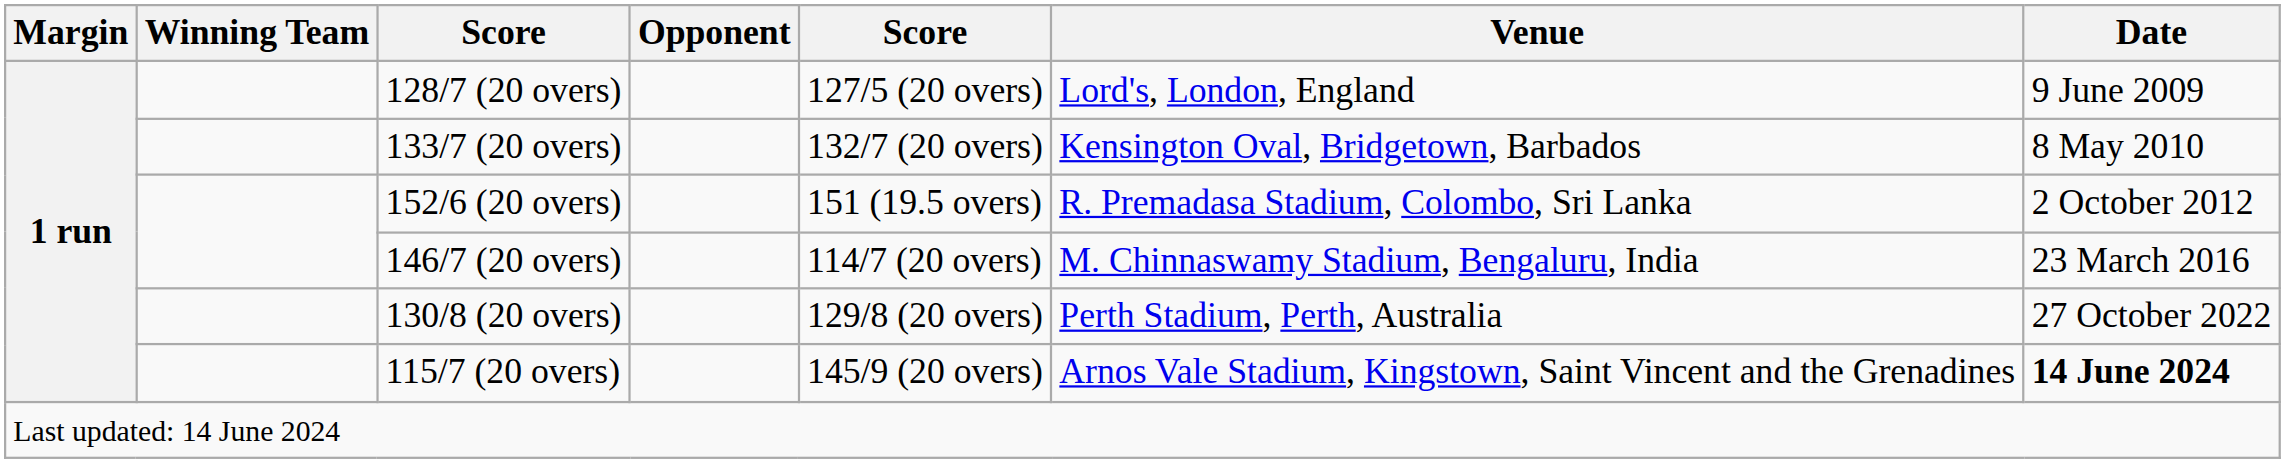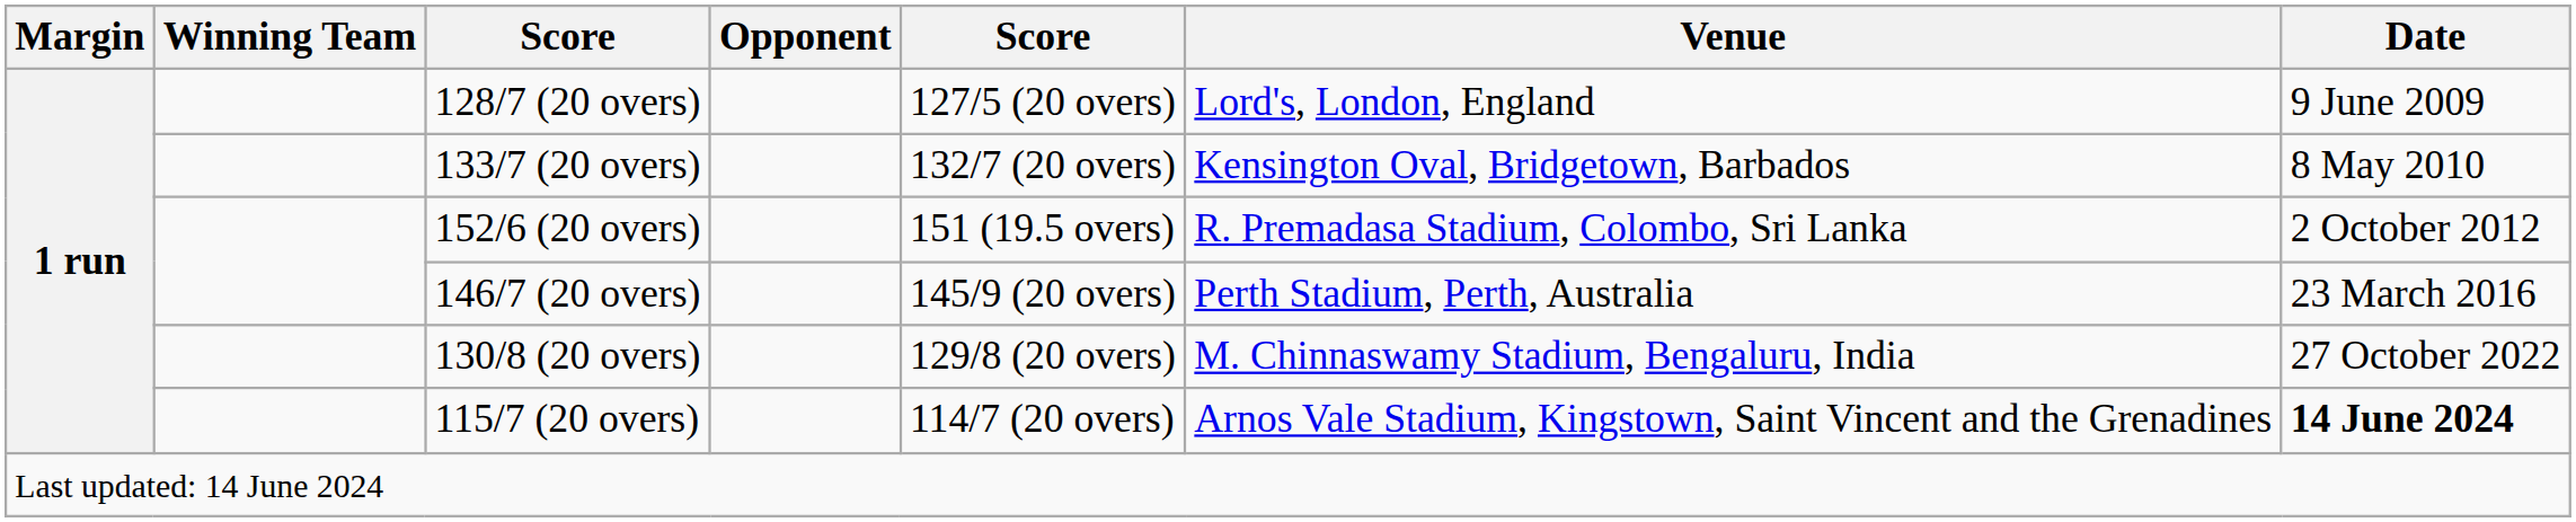146/7 (20 overs) | column 5: 114/7 (20 overs) -> 145/9 (20 overs)
146/7 (20 overs) | Venue: M. Chinnaswamy Stadium, Bengaluru, India -> Perth Stadium, Perth, Australia
130/8 (20 overs) | Venue: Perth Stadium, Perth, Australia -> M. Chinnaswamy Stadium, Bengaluru, India
115/7 (20 overs) | column 5: 145/9 (20 overs) -> 114/7 (20 overs)
